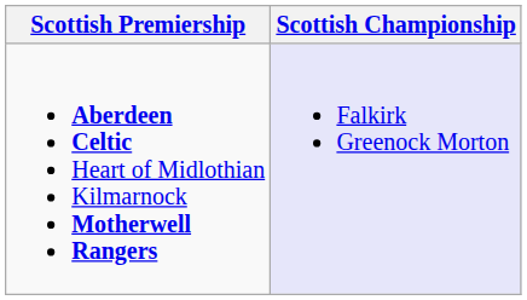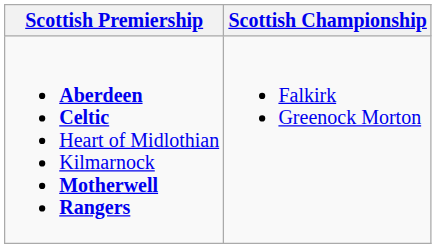row 2 | Scottish Championship: lavender background -> no background
